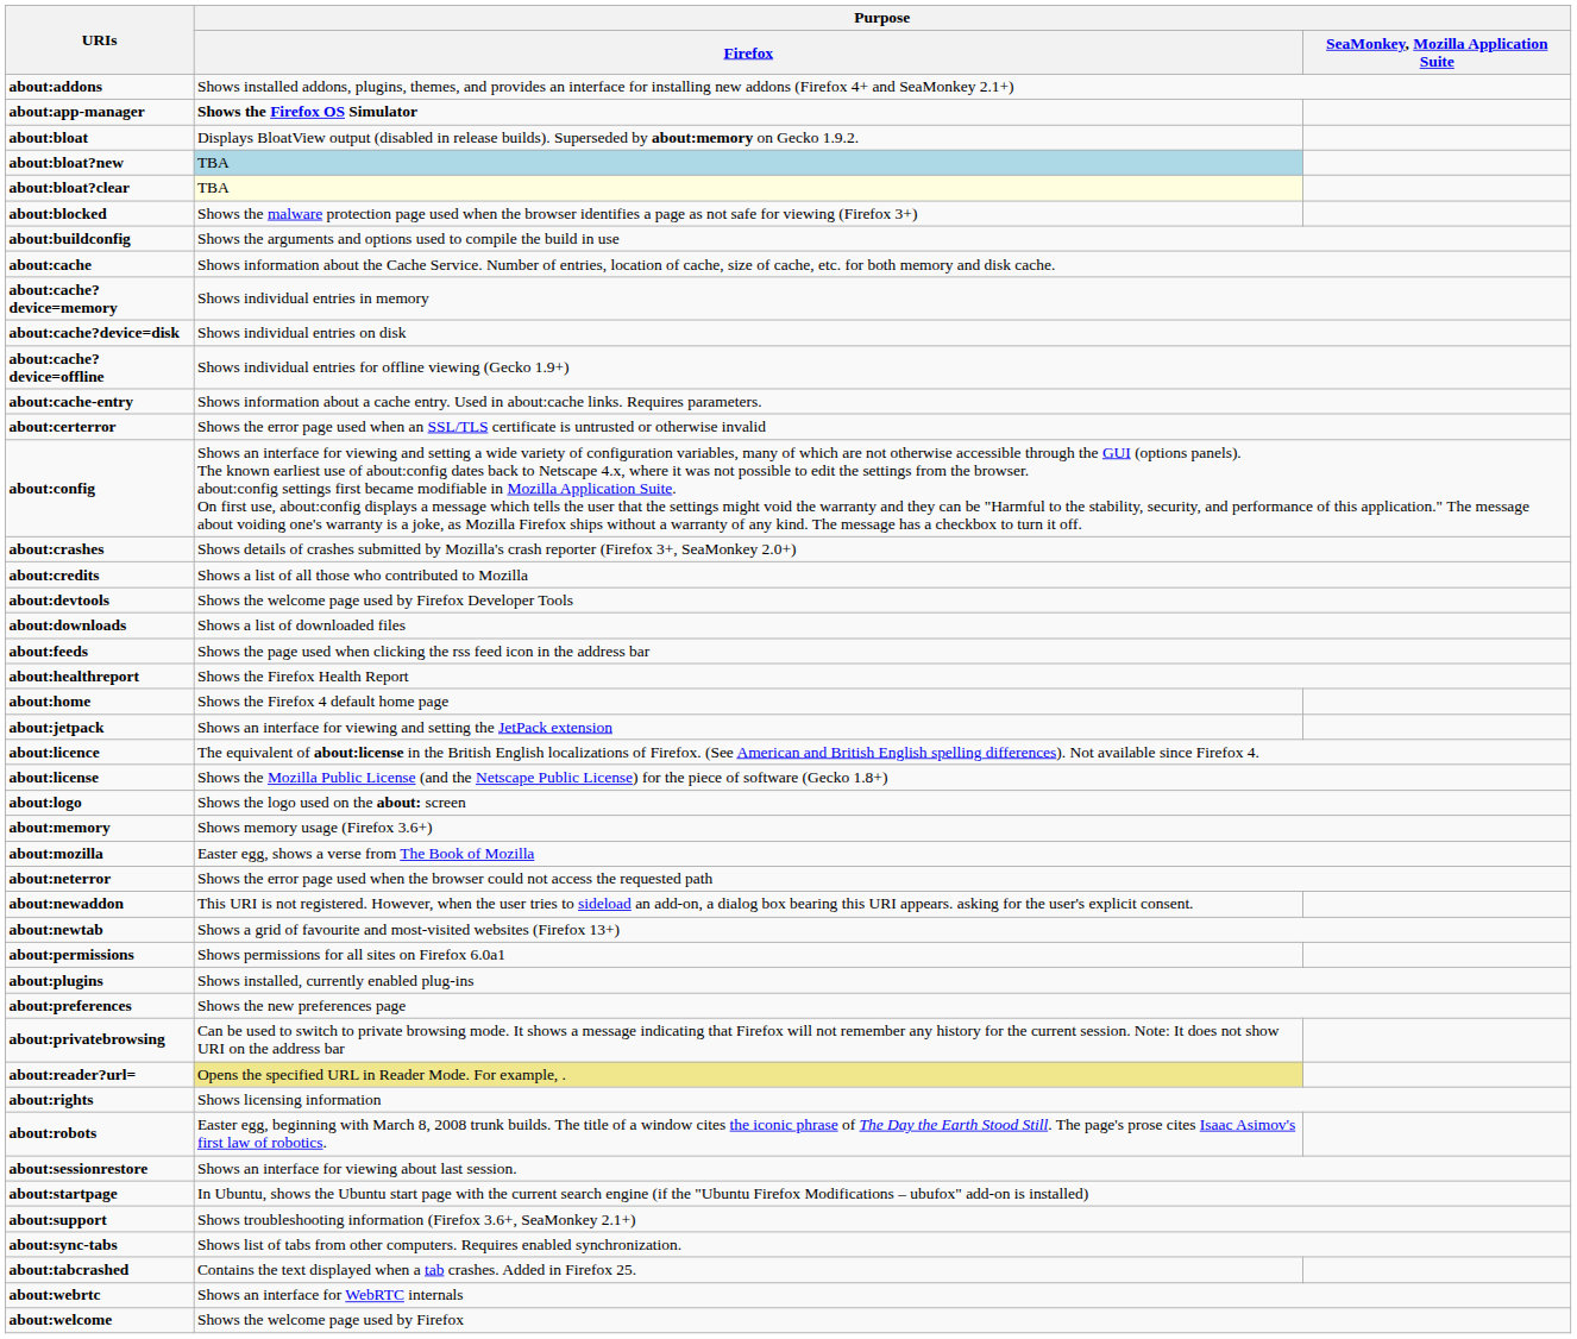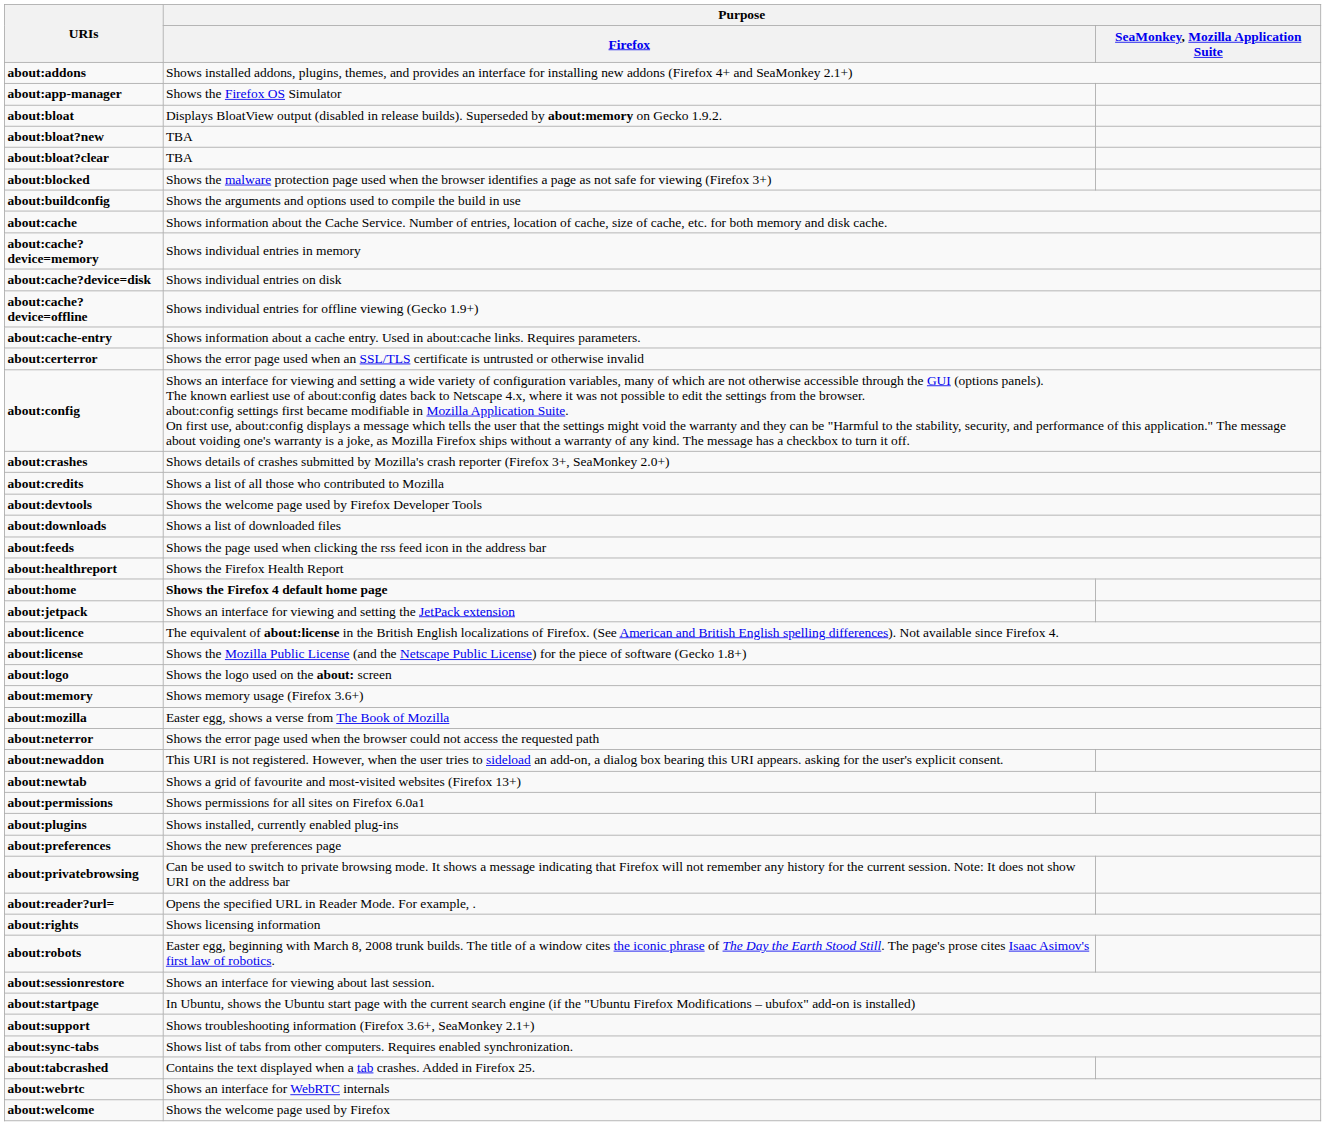about:app-manager | Purpose / Firefox: bold -> normal
about:bloat?new | Purpose / Firefox: lightblue background -> no background
about:bloat?clear | Purpose / Firefox: lightyellow background -> no background
about:home | Purpose / Firefox: normal -> bold
about:reader?url= | Purpose / Firefox: khaki background -> no background
